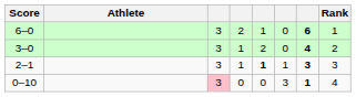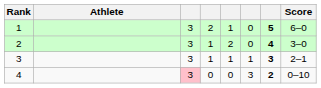columns swapped: Rank <-> Score
row 2 | column 7: 6 -> 5
row 4 | column 5: bold -> normal
row 5 | column 7: 1 -> 2
